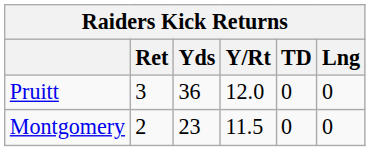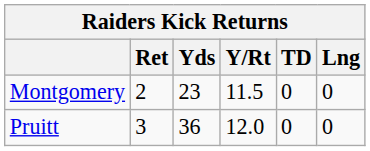rows swapped: Pruitt <-> Montgomery
